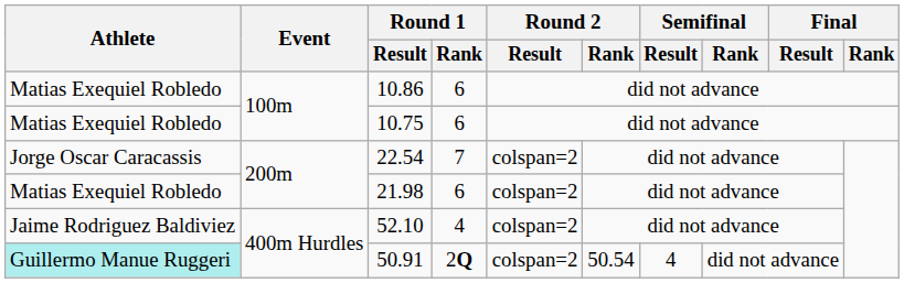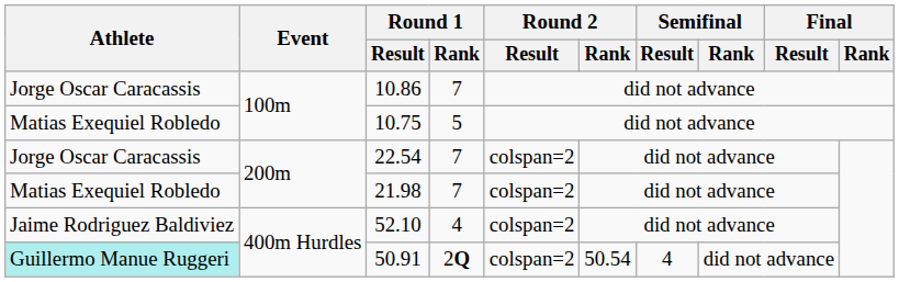10.86 | Athlete: Matias Exequiel Robledo -> Jorge Oscar Caracassis
10.86 | Round 1 / Rank: 6 -> 7
10.75 | Round 1 / Rank: 6 -> 5
21.98 | Round 1 / Rank: 6 -> 7
